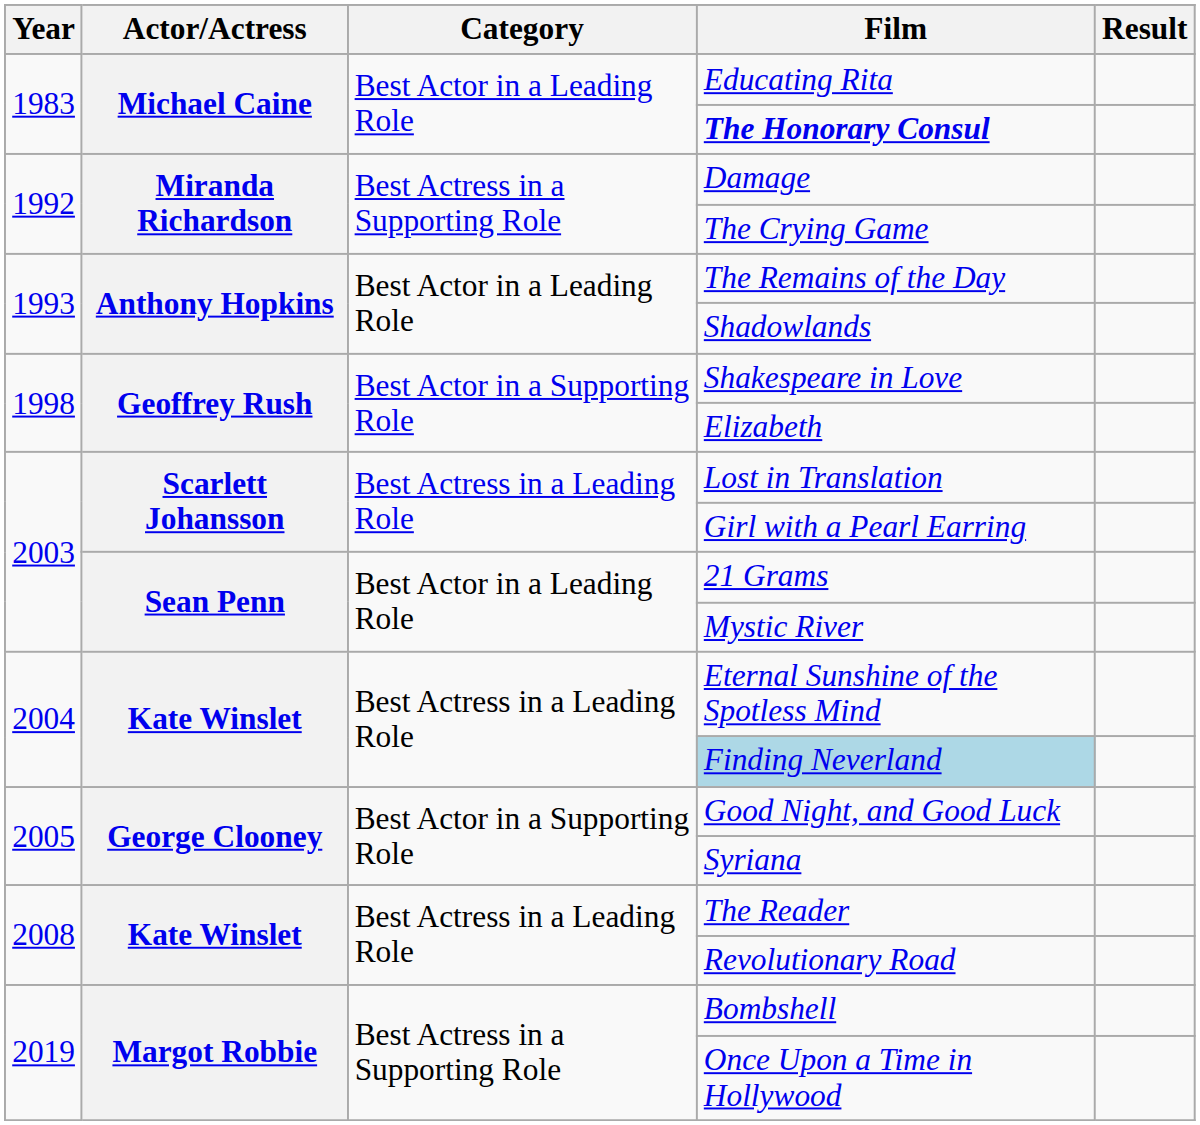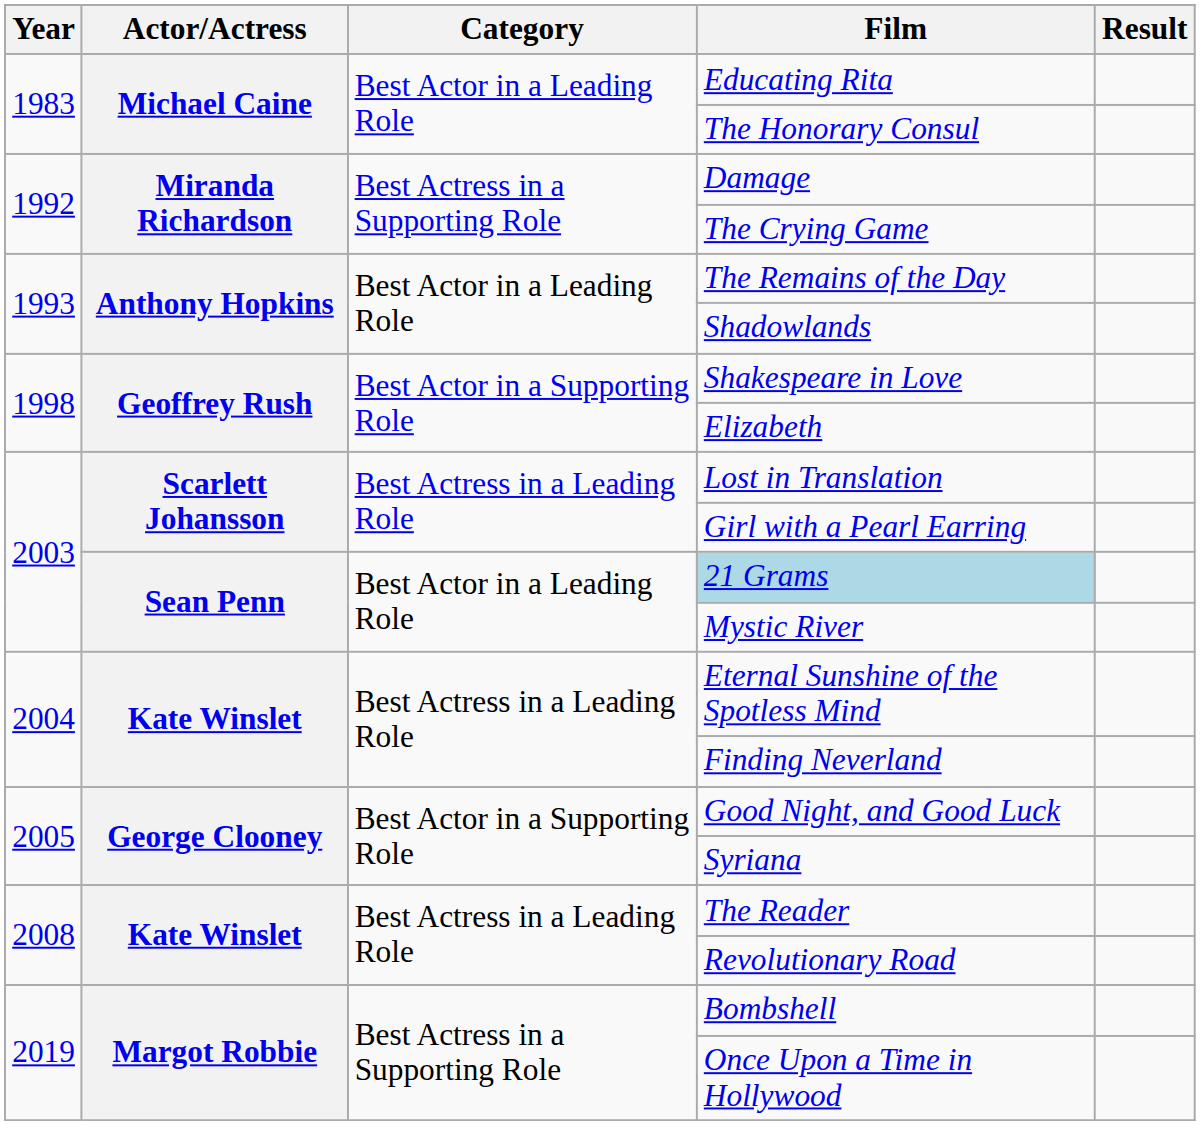The Honorary Consul | Film: bold -> normal
21 Grams | Film: no background -> lightblue background
Finding Neverland | Film: lightblue background -> no background
